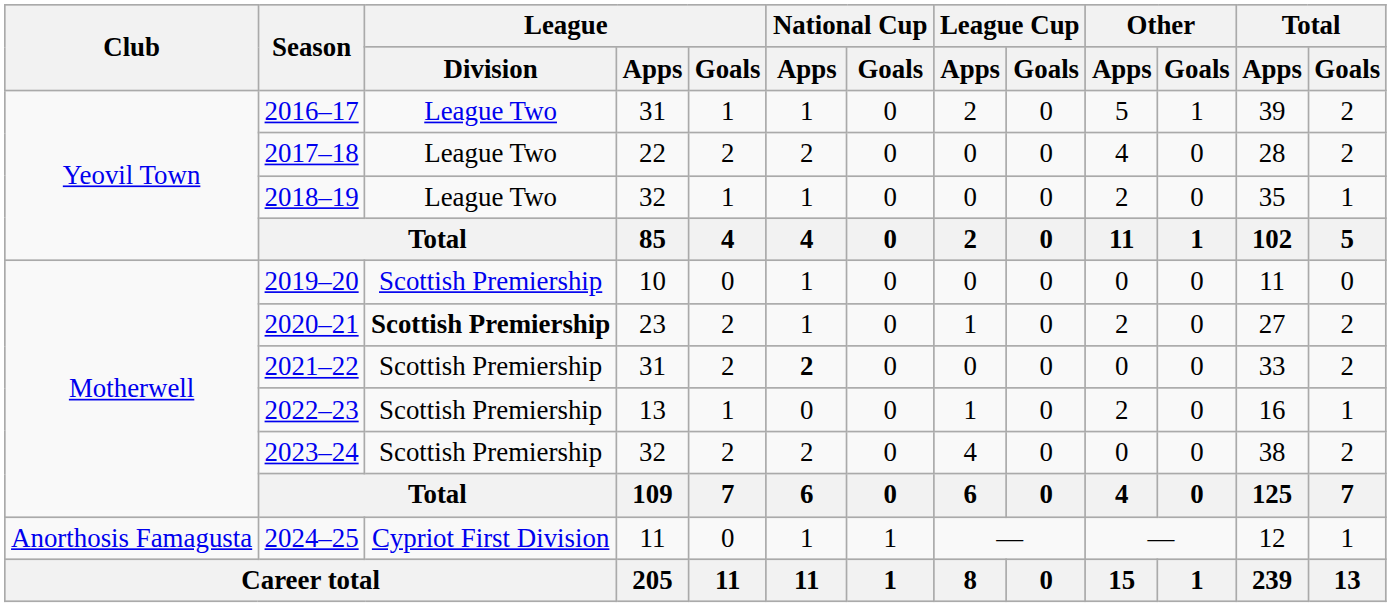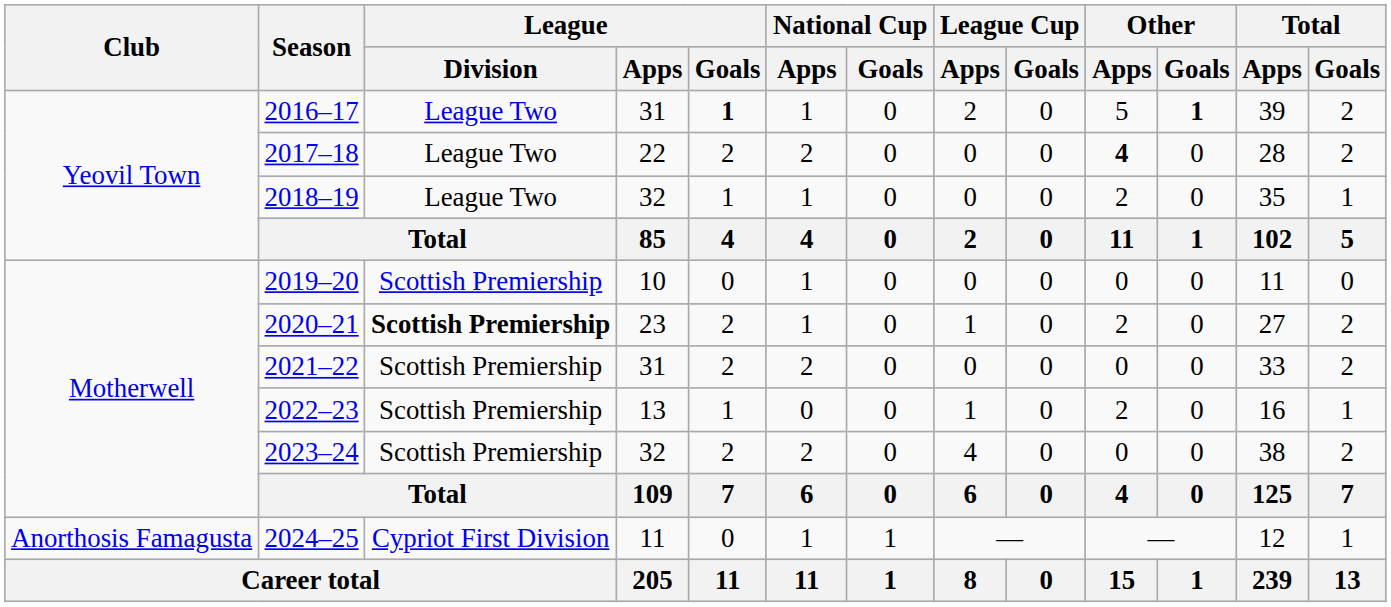2016–17 | League / Goals: normal -> bold
2016–17 | Other / Goals: normal -> bold
2017–18 | Other / Apps: normal -> bold
2021–22 | National Cup / Apps: bold -> normal
